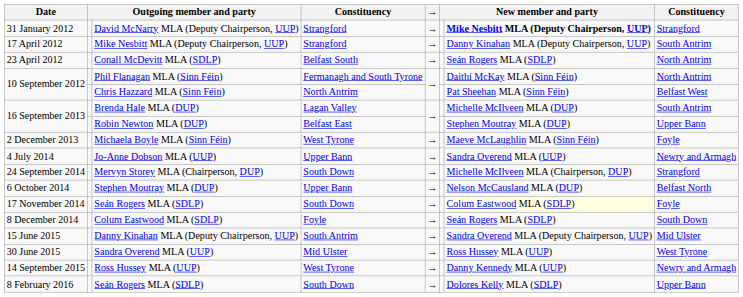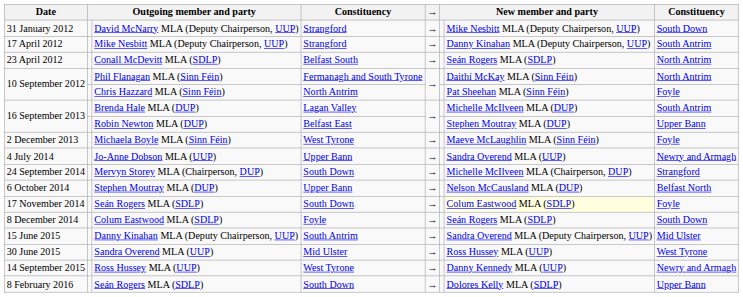David McNarry MLA (Deputy Chairperson, UUP) | column 7: bold -> normal
David McNarry MLA (Deputy Chairperson, UUP) | column 8: Strangford -> South Down
Chris Hazzard MLA (Sinn Féin) | column 8: Belfast West -> Foyle
